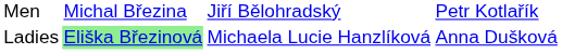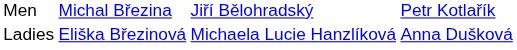Ladies | column 2: lightgreen background -> no background
